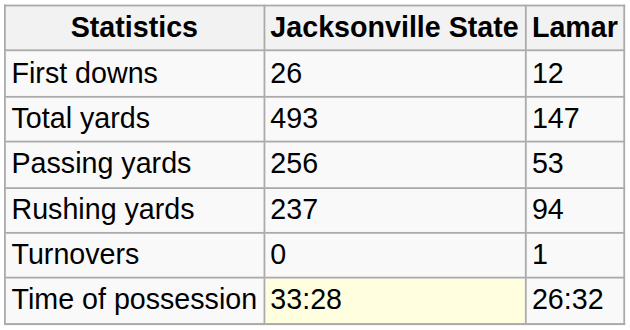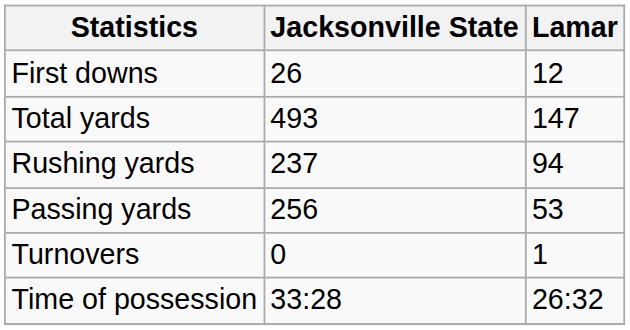rows swapped: Rushing yards <-> Passing yards
Time of possession | Jacksonville State: lightyellow background -> no background
